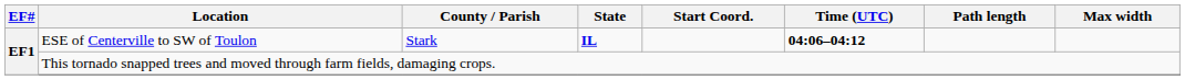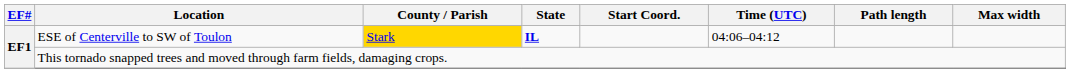ESE of Centerville to SW of Toulon | County / Parish: no background -> gold background
ESE of Centerville to SW of Toulon | Time (UTC): bold -> normal
